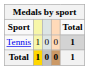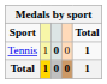Tennis | column 3: normal -> bold
Tennis | Total: lightgrey background -> no background
